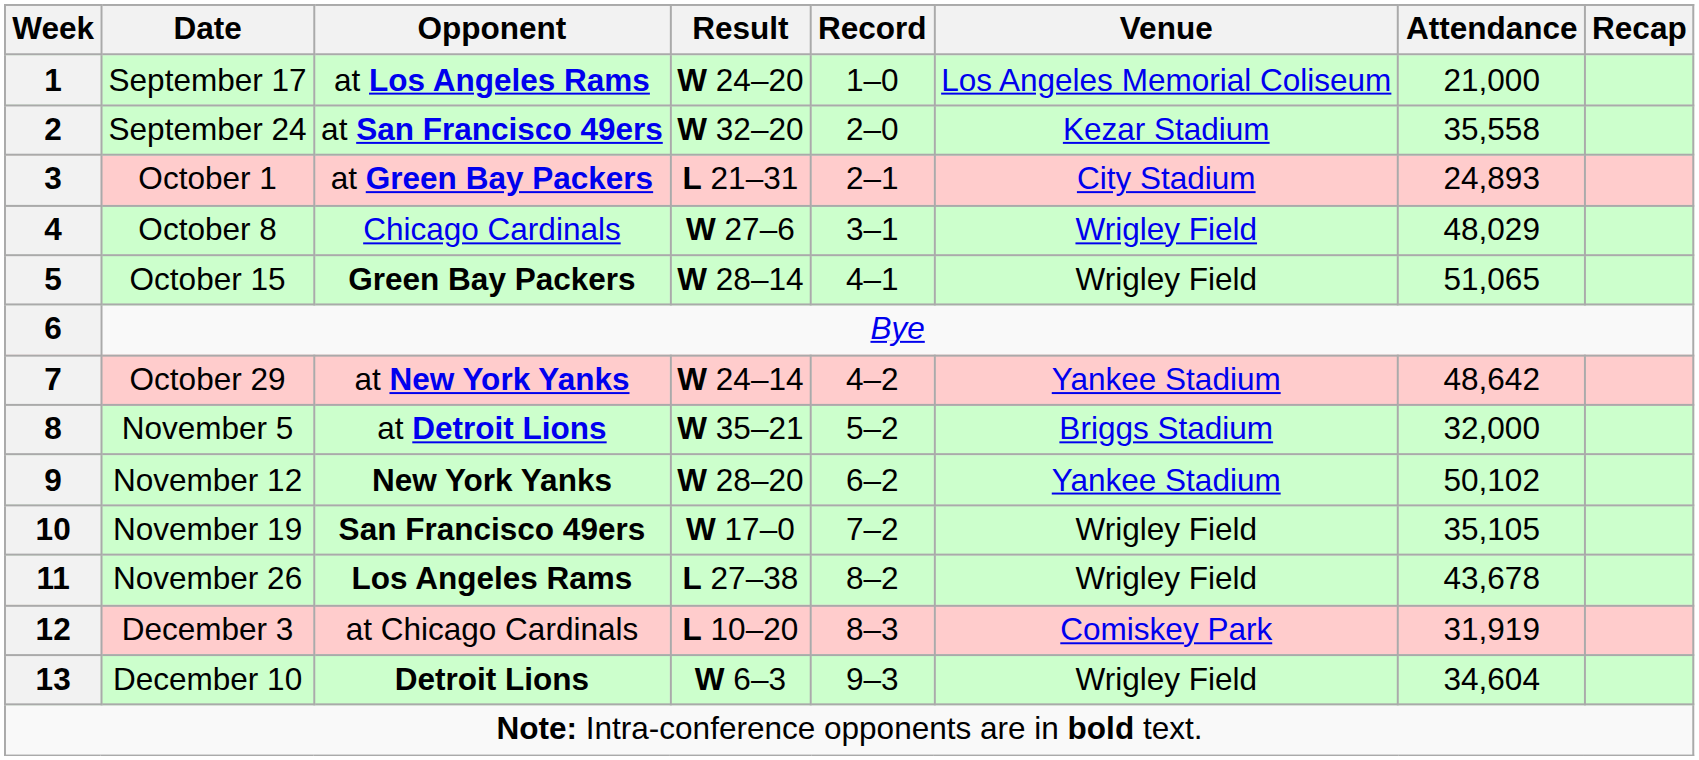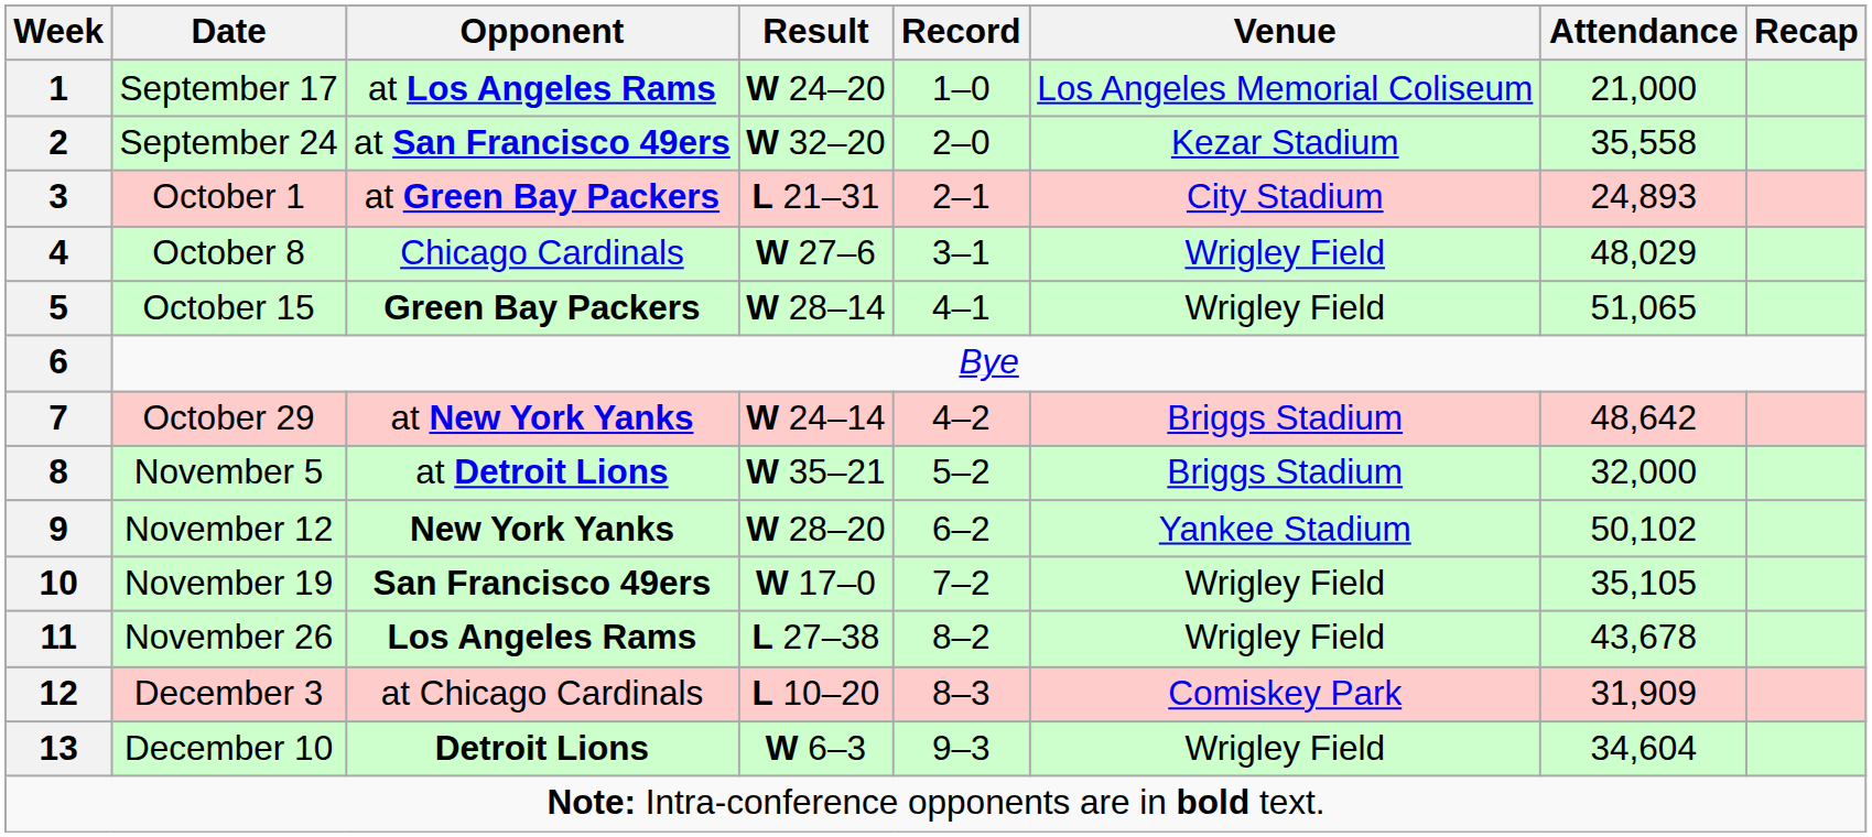7 | Venue: Yankee Stadium -> Briggs Stadium
12 | Attendance: 31,919 -> 31,909
